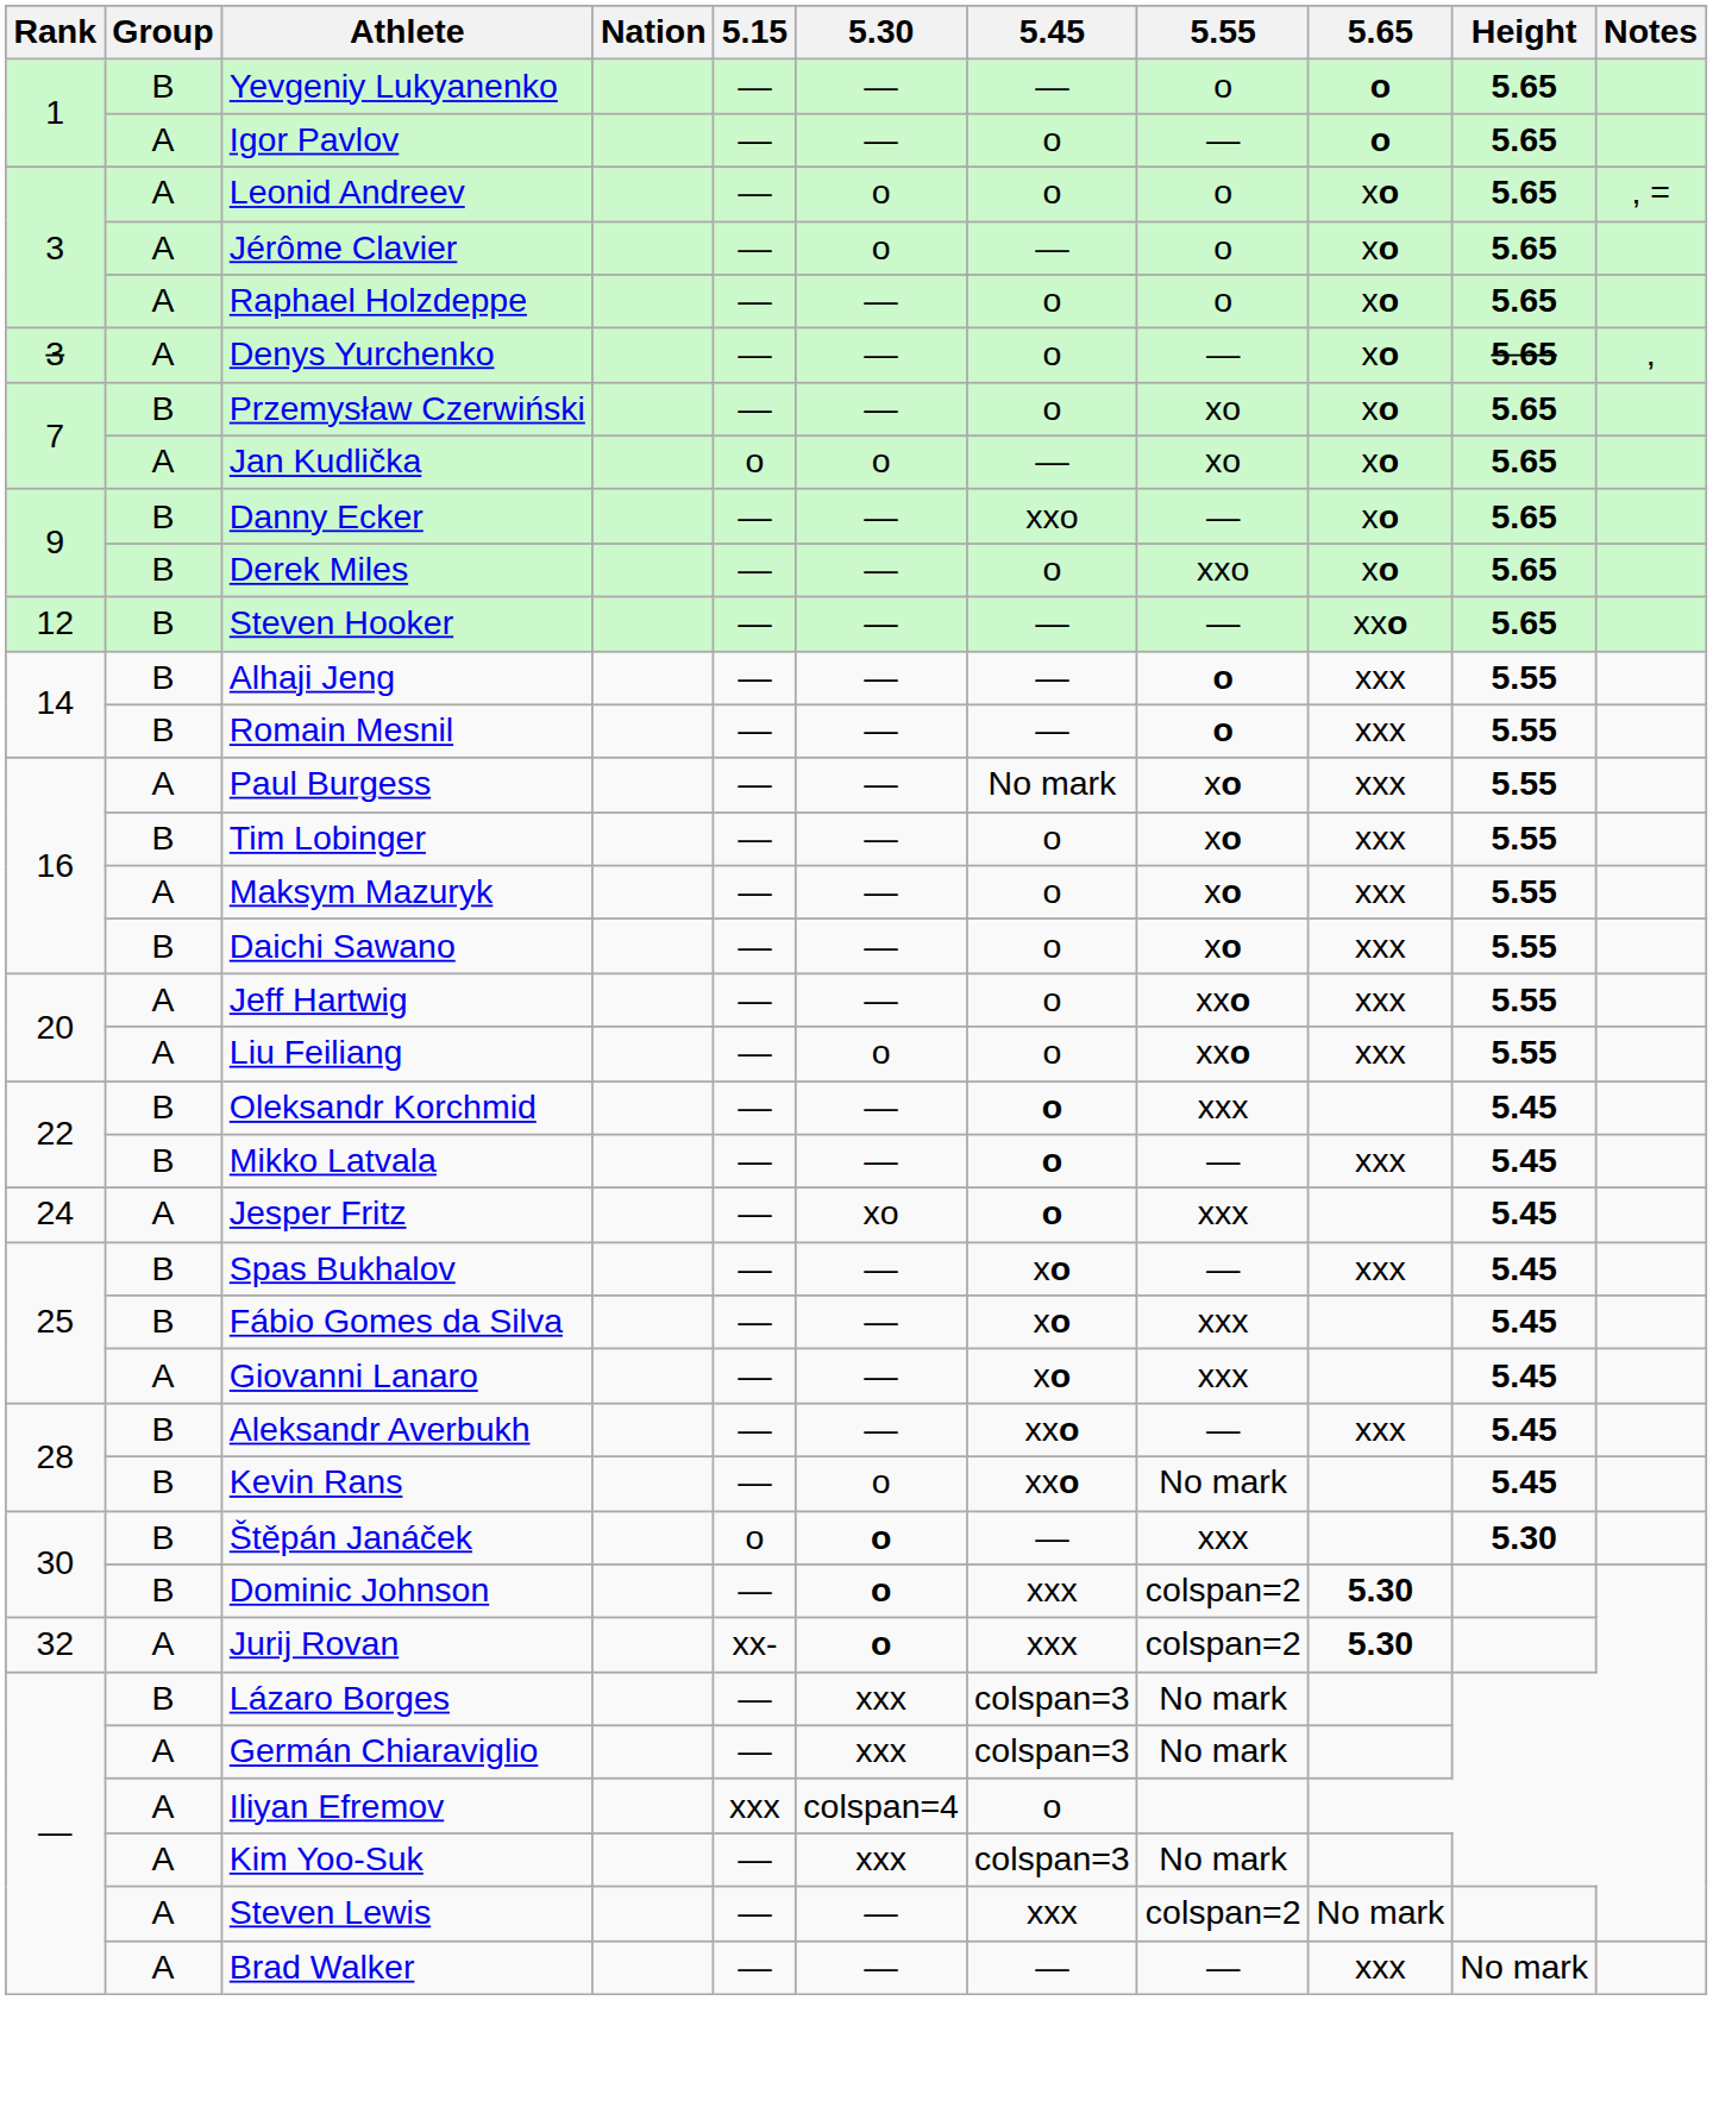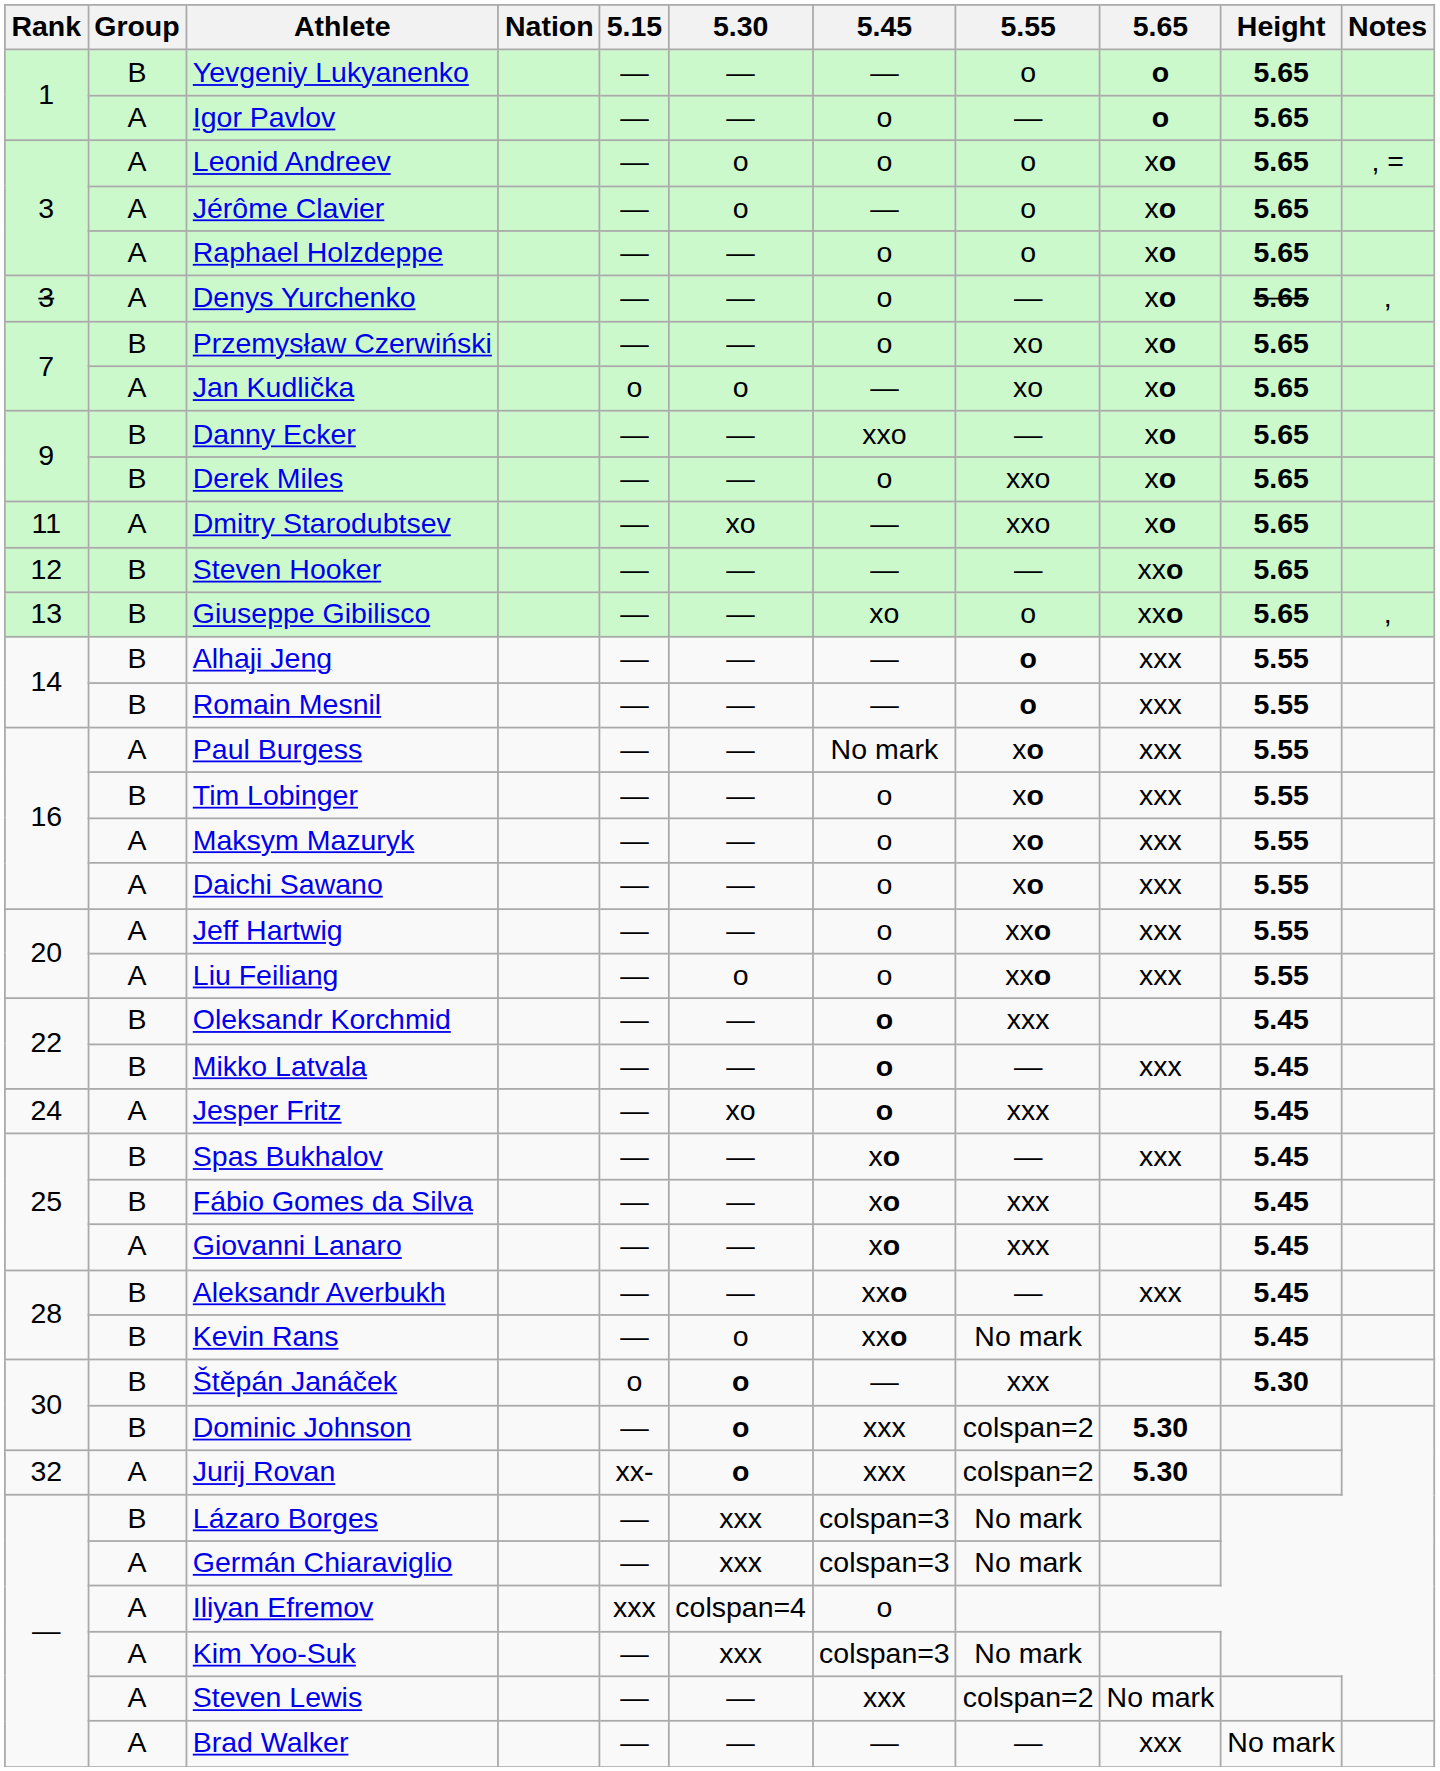+ row: 11 | A | Dmitry Starodubtsev | — | xo | — | xxo | xo | 5.65
+ row: 13 | B | Giuseppe Gibilisco | — | — | xo | o | xxo | 5.65 | ,
Daichi Sawano | Group: B -> A
